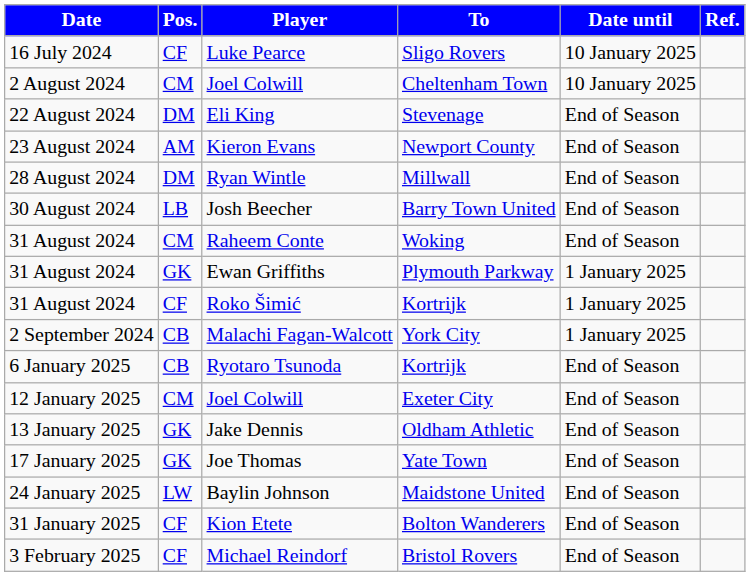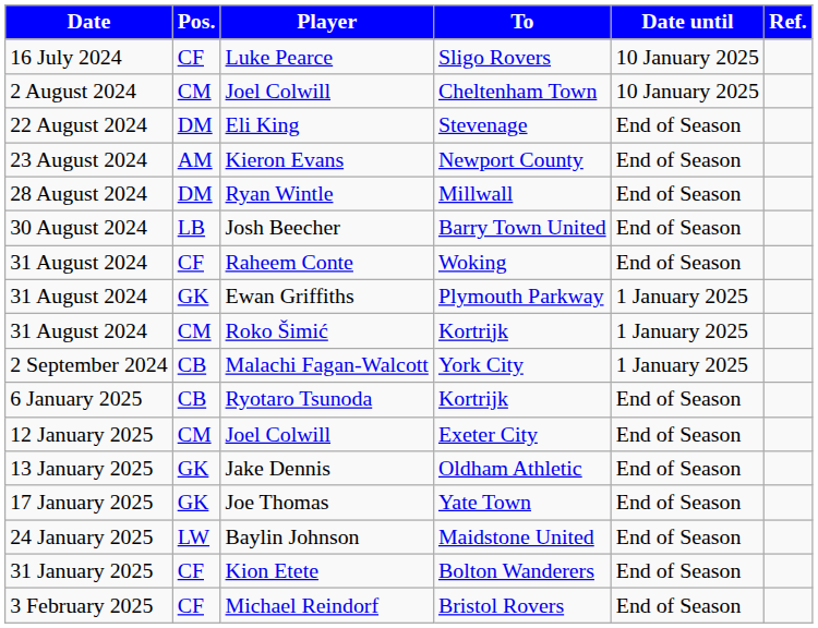Raheem Conte | Pos.: CM -> CF
Roko Šimić | Pos.: CF -> CM
